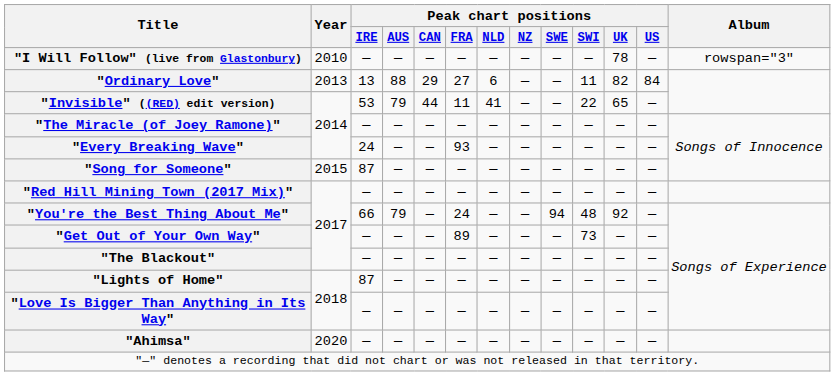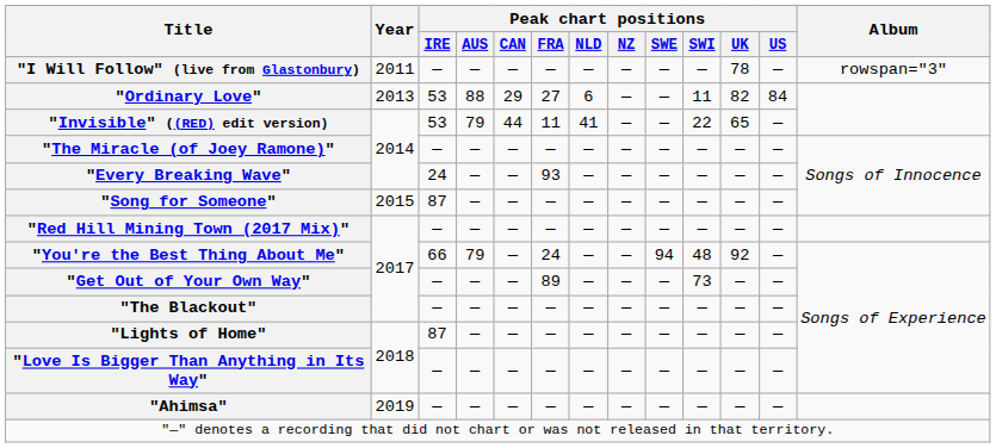"I Will Follow" (live from Glastonbury) | Year: 2010 -> 2011
"Ordinary Love" | Peak chart positions / IRE: 13 -> 53
"Ahimsa" | Year: 2020 -> 2019
